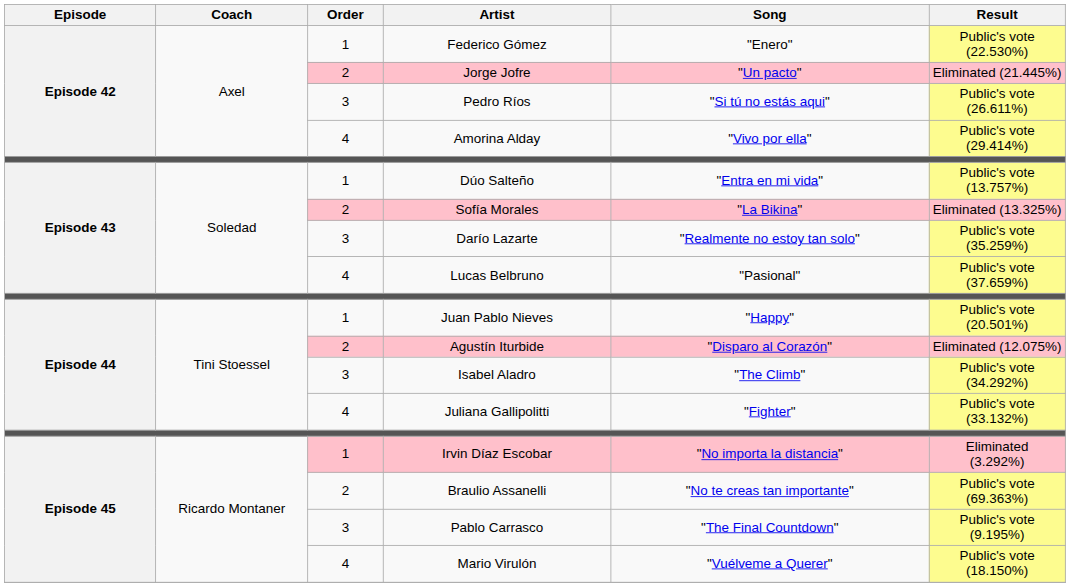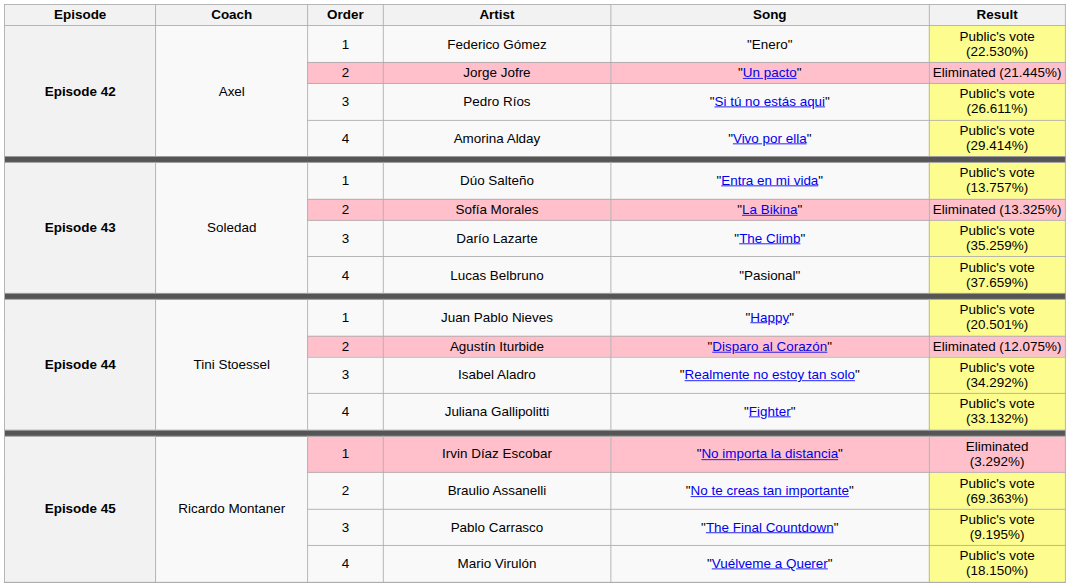Darío Lazarte | Song: "Realmente no estoy tan solo" -> "The Climb"
Isabel Aladro | Song: "The Climb" -> "Realmente no estoy tan solo"
